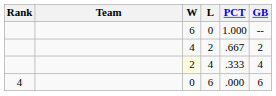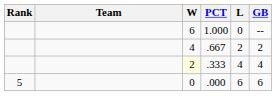columns swapped: L <-> PCT
row 5 | Rank: 4 -> 5
